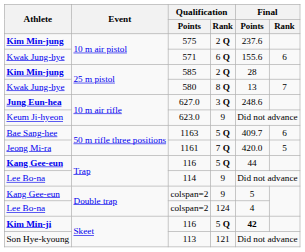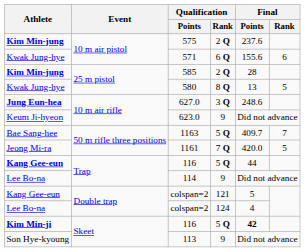580 | Final / Rank: 7 -> 5
1163 | Final / Rank: 6 -> 7
Kang Gee-eun / colspan=2 | Qualification / Rank: 9 -> 121
113 | Qualification / Rank: 121 -> 9
